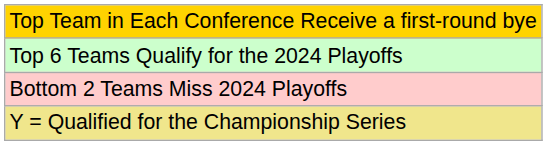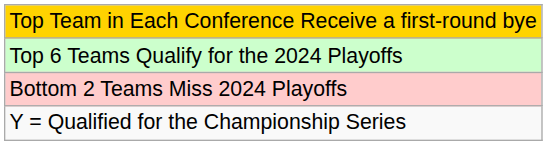row 4 | column 1: khaki background -> no background
